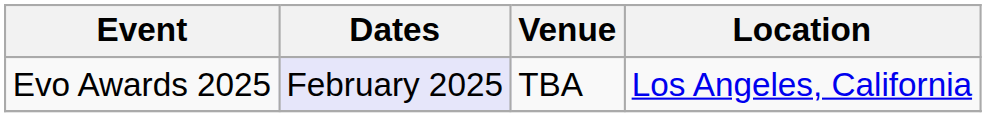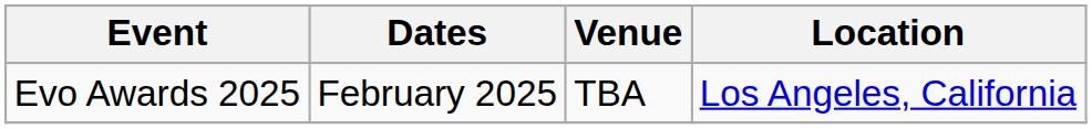Evo Awards 2025 | Dates: lavender background -> no background
